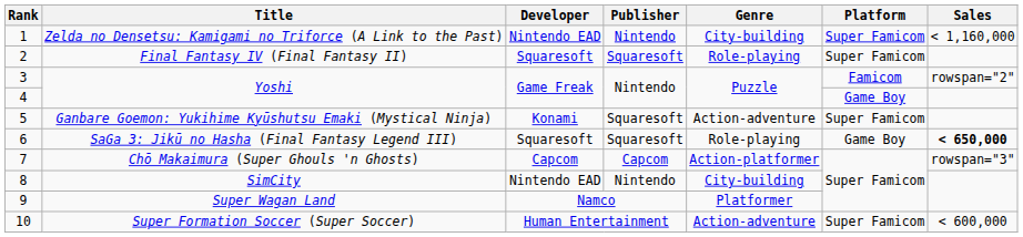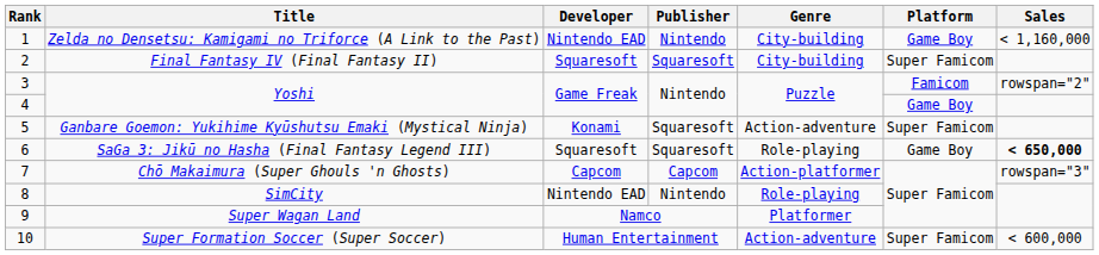Zelda no Densetsu: Kamigami no Triforce (A Link to the Past) | Platform: Super Famicom -> Game Boy
Final Fantasy IV (Final Fantasy II) | Genre: Role-playing -> City-building
SimCity | Genre: City-building -> Role-playing
